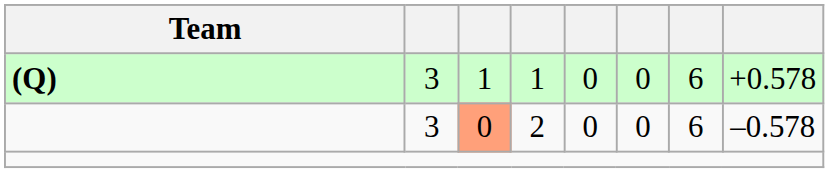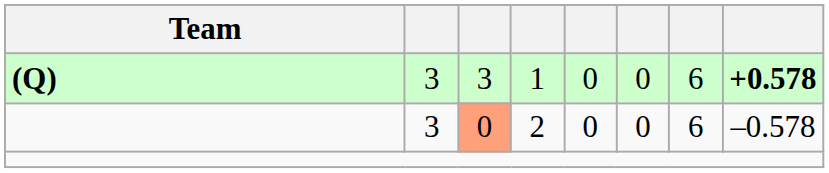row 2 | column 3: 1 -> 3
row 2 | column 8: normal -> bold
